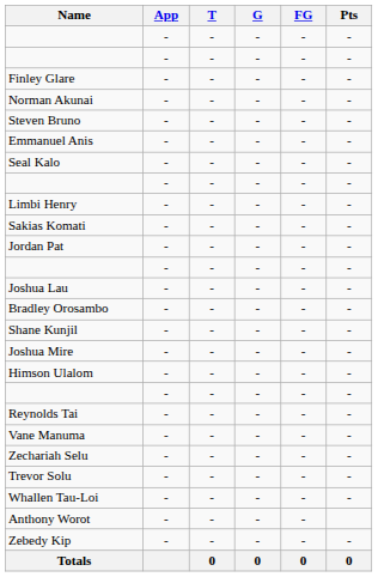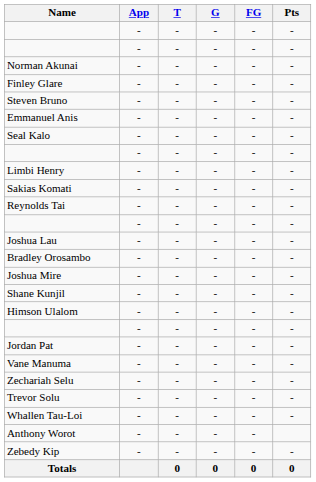rows swapped: Norman Akunai <-> Finley Glare
rows swapped: Jordan Pat <-> Reynolds Tai
rows swapped: Joshua Mire <-> Shane Kunjil
